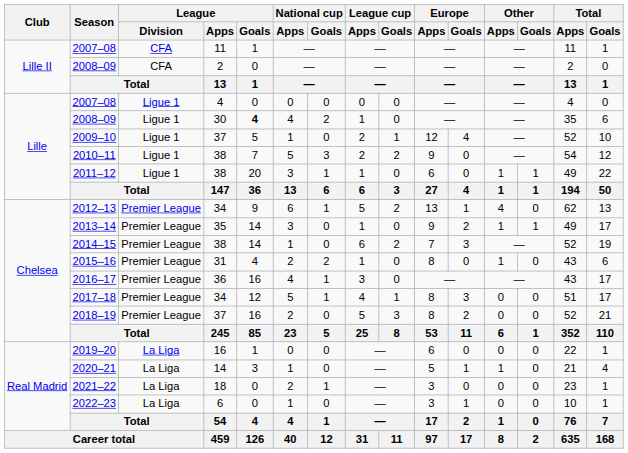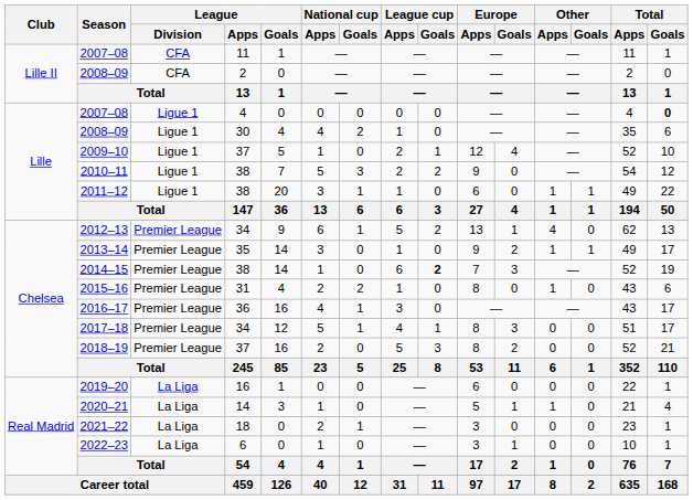2007–08 / 4 | Total / Goals: normal -> bold
2008–09 / 30 | League / Goals: bold -> normal
2014–15 | League cup / Goals: normal -> bold
